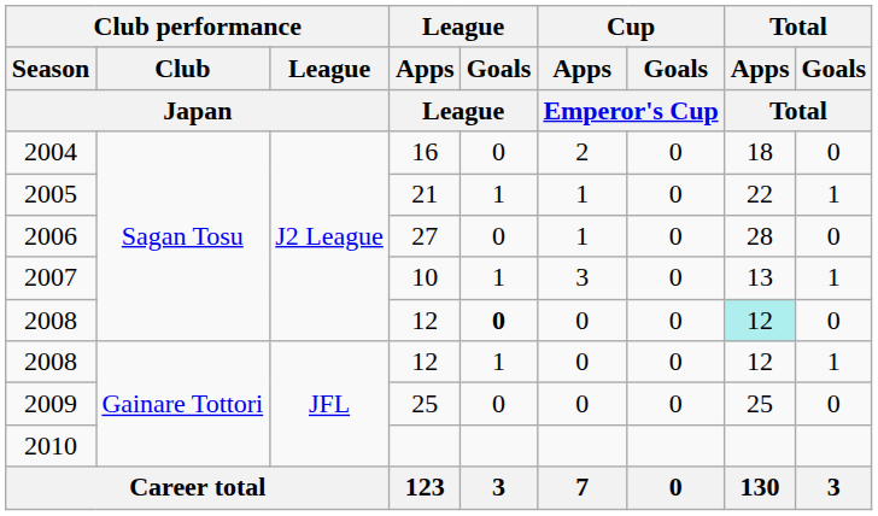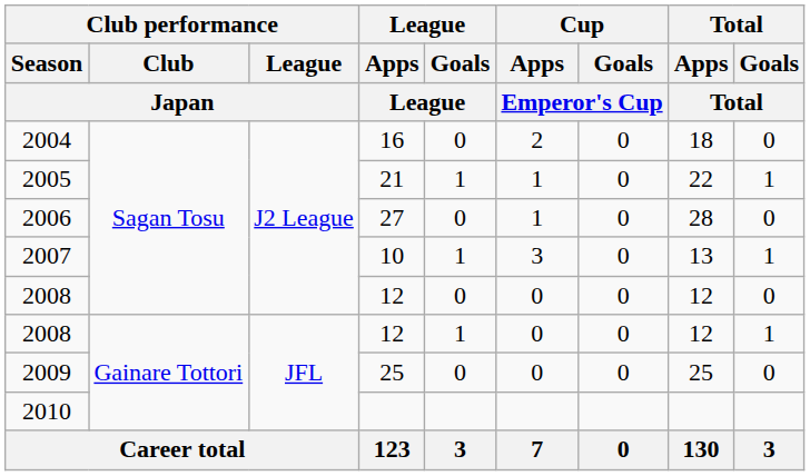2008 / Sagan Tosu | League / Goals / League: bold -> normal
2008 / Sagan Tosu | Total / Apps / Total: paleturquoise background -> no background
